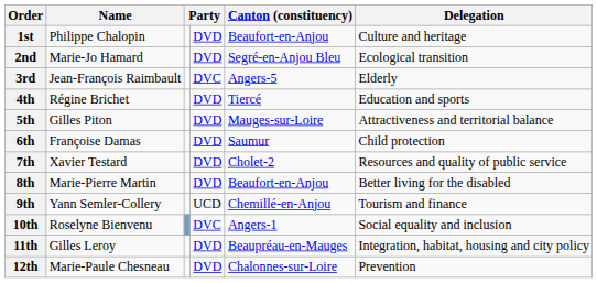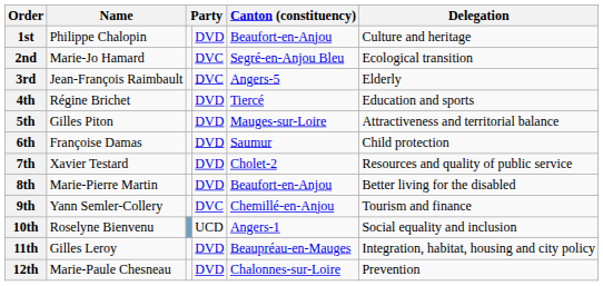2nd | column 4: DVD -> DVC
9th | column 4: UCD -> DVC
10th | column 4: DVC -> UCD
